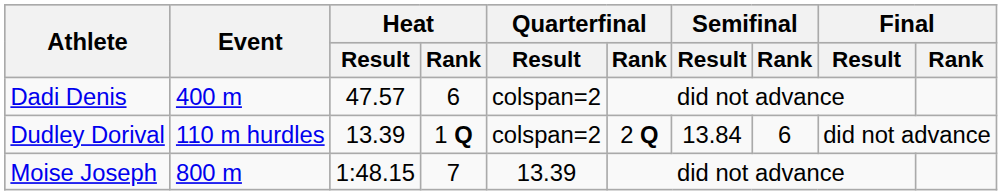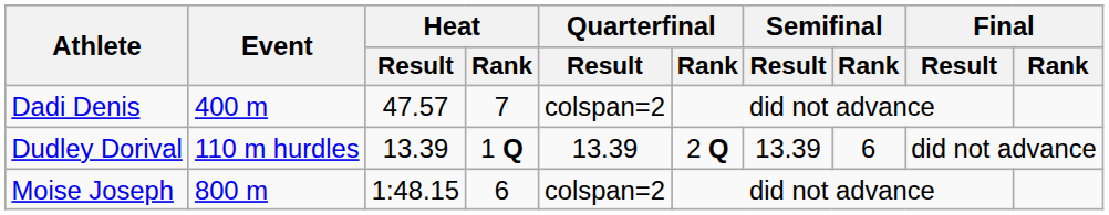Dadi Denis | Heat / Rank: 6 -> 7
Dudley Dorival | Quarterfinal / Result: colspan=2 -> 13.39
Dudley Dorival | Semifinal / Result: 13.84 -> 13.39
Moise Joseph | Heat / Rank: 7 -> 6
Moise Joseph | Quarterfinal / Result: 13.39 -> colspan=2
